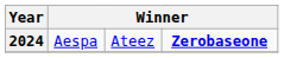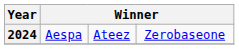2024 | column 4: bold -> normal
